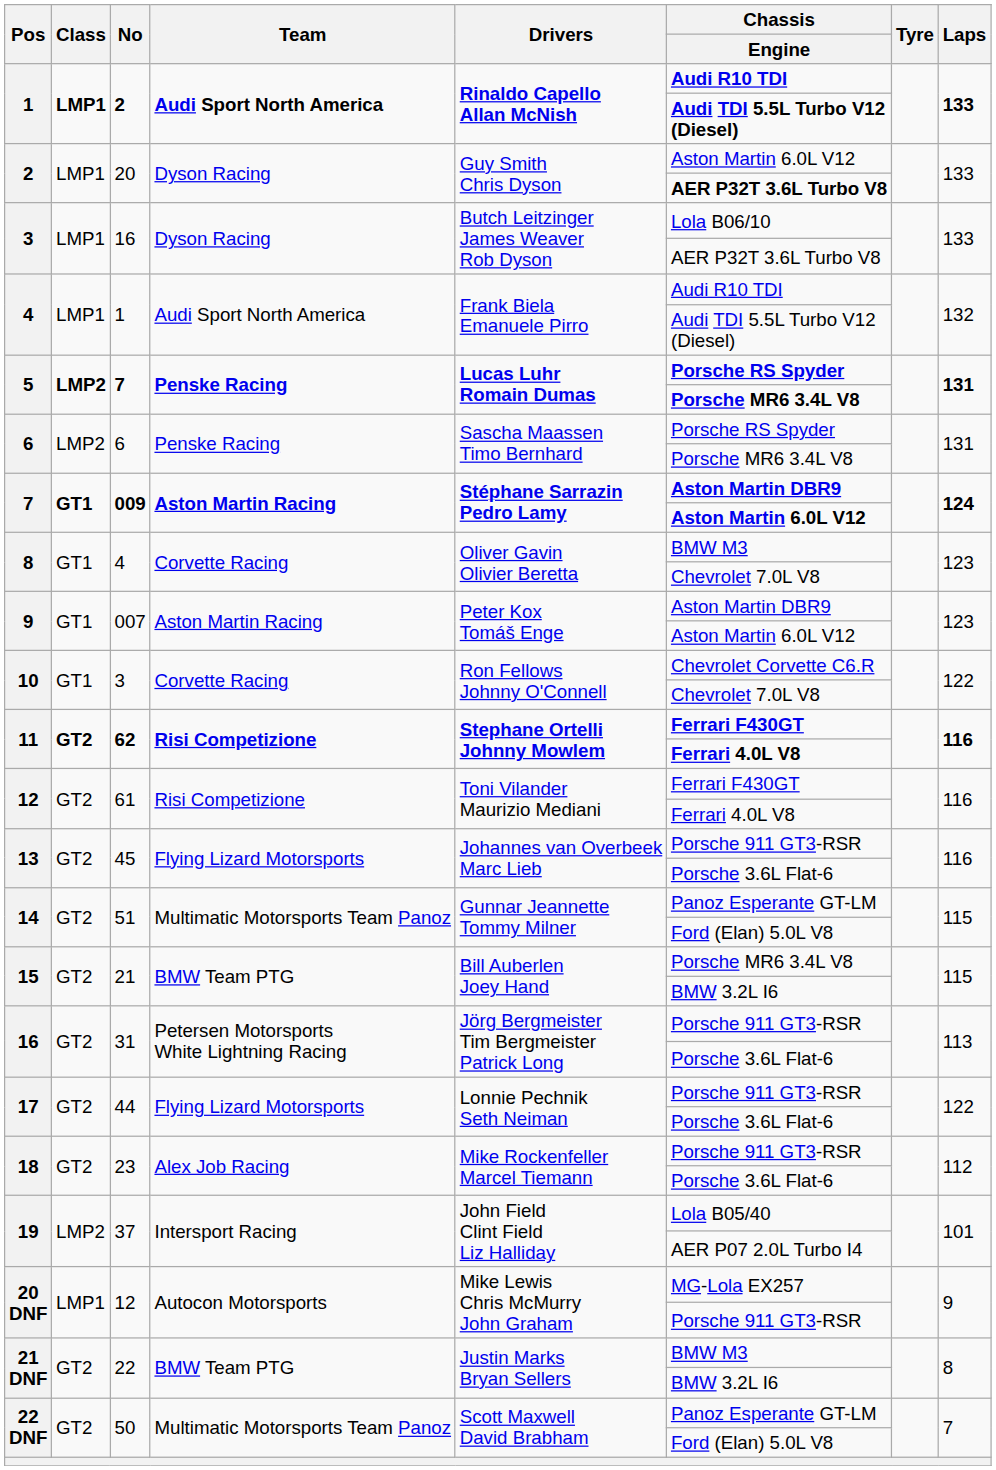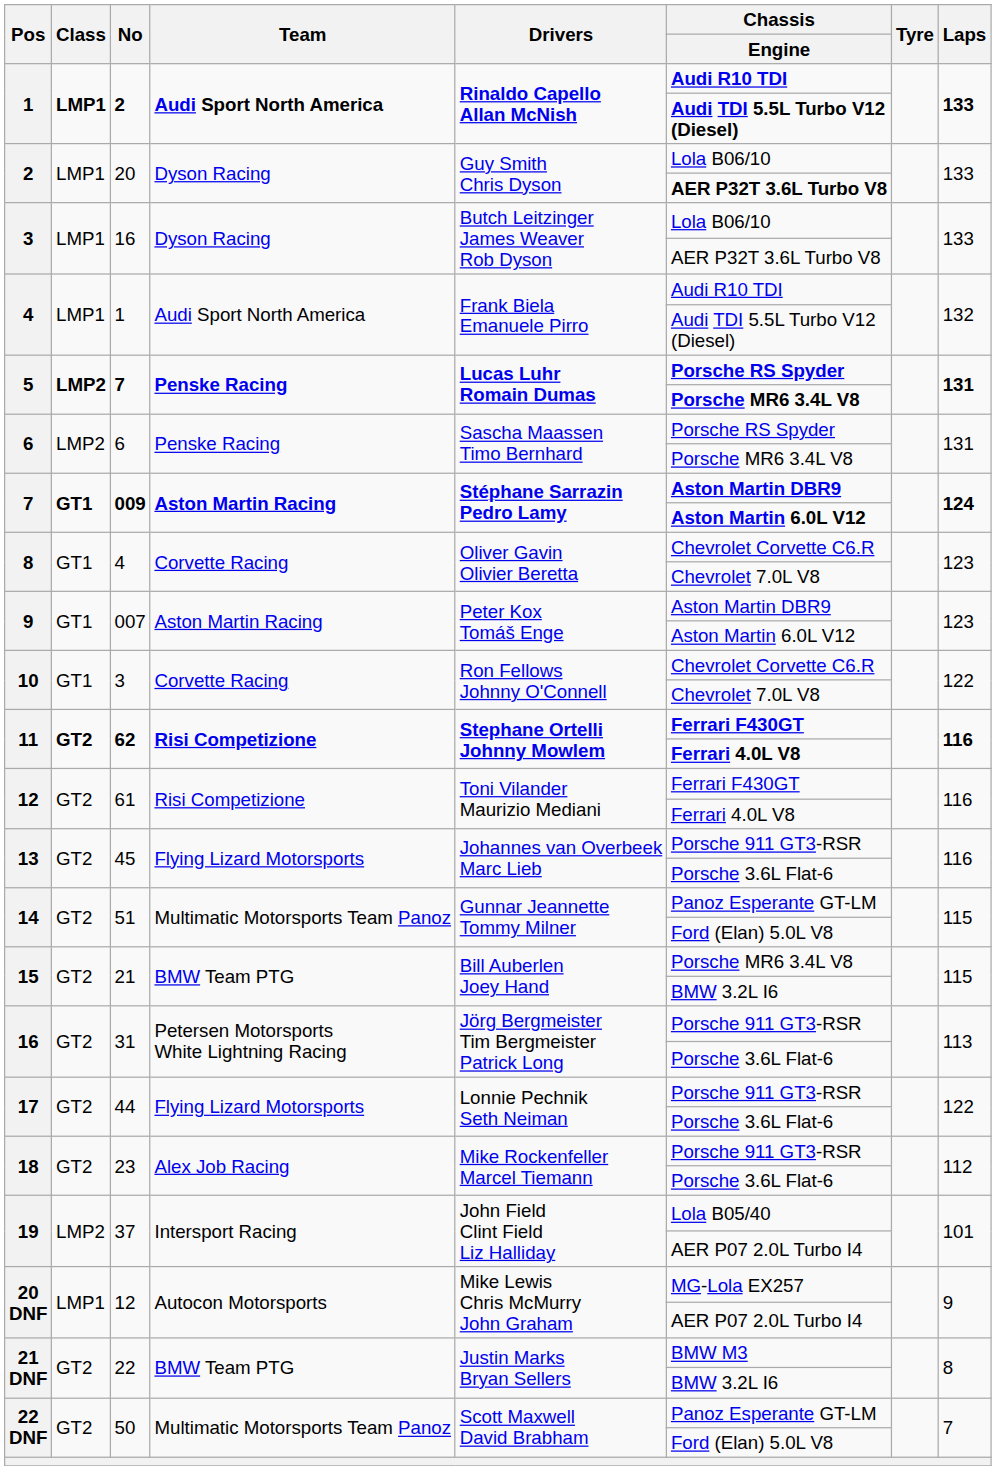row 5 | Chassis / Engine: Aston Martin 6.0L V12 -> Lola B06/10
row 17 | Chassis / Engine: BMW M3 -> Chevrolet Corvette C6.R
row 42 | Chassis / Engine: Porsche 911 GT3-RSR -> AER P07 2.0L Turbo I4
